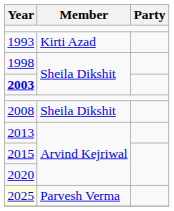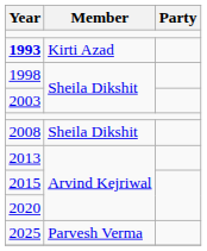1993 | Year: normal -> bold
2003 | Year: bold -> normal
2025 | Year: lightyellow background -> no background
